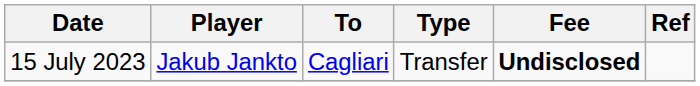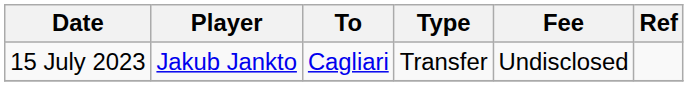15 July 2023 | Fee: bold -> normal
